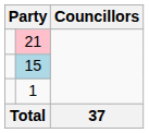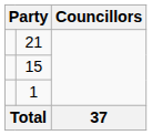21 | column 2: pink background -> no background
15 | column 2: lightblue background -> no background
